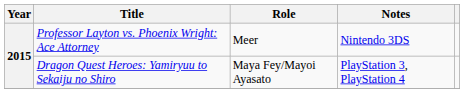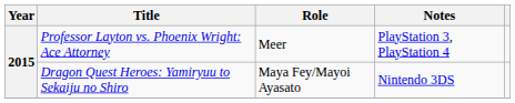Professor Layton vs. Phoenix Wright: Ace Attorney | Notes: Nintendo 3DS -> PlayStation 3, PlayStation 4
Dragon Quest Heroes: Yamiryuu to Sekaiju no Shiro | Notes: PlayStation 3, PlayStation 4 -> Nintendo 3DS
